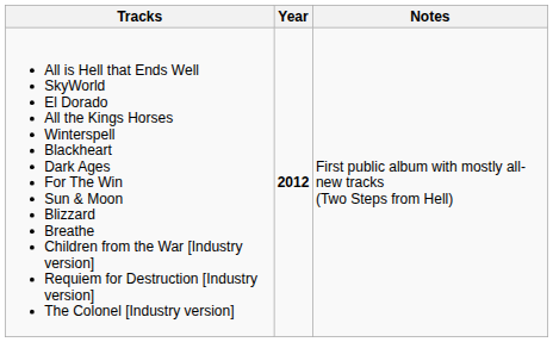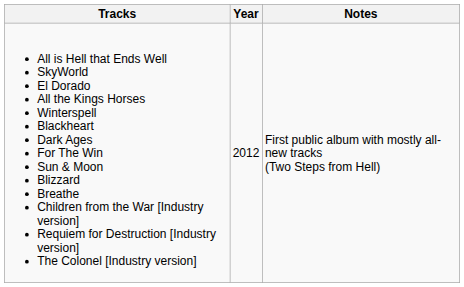row 2 | Year: bold -> normal
